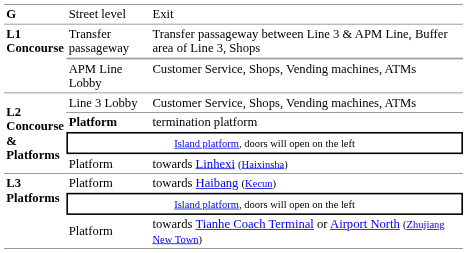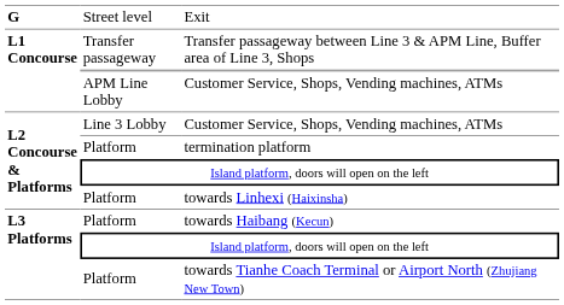termination platform | column 2: bold -> normal
